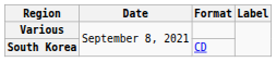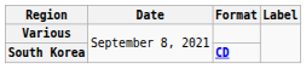South Korea | Format: normal -> bold
